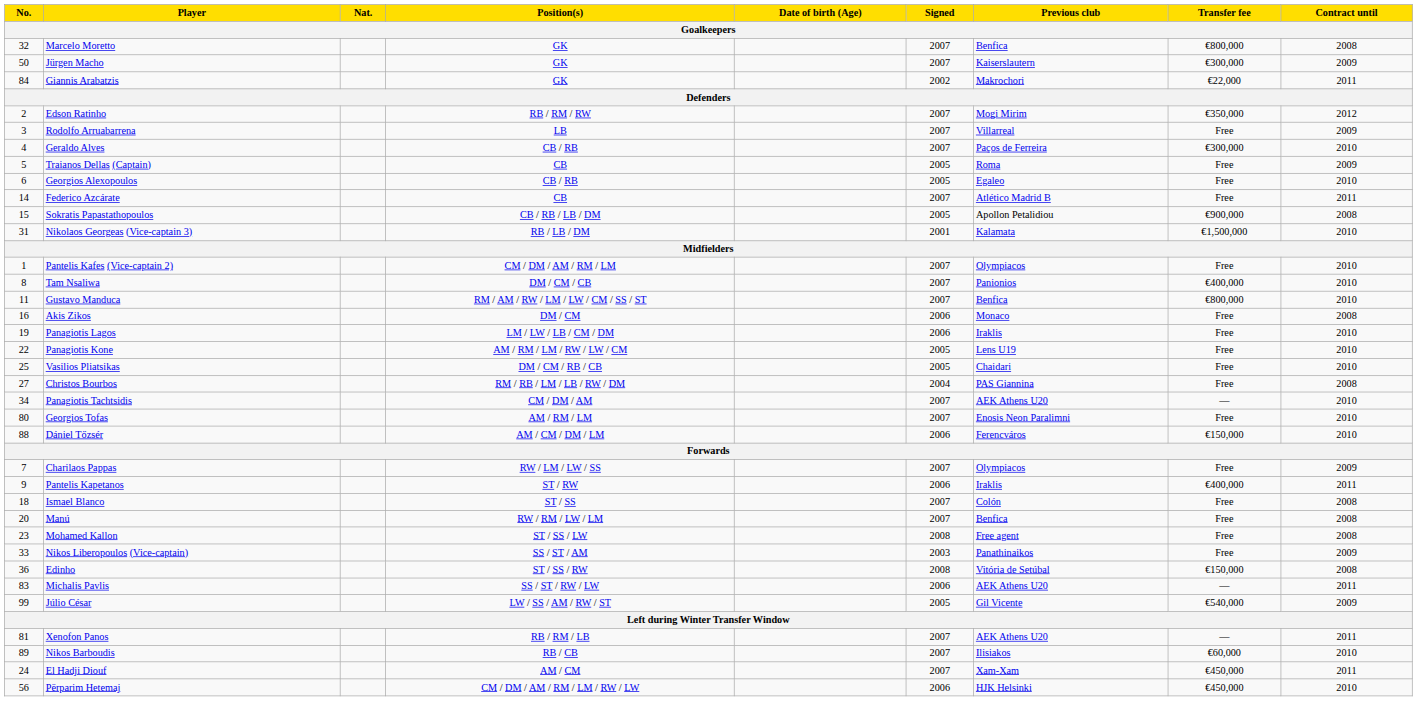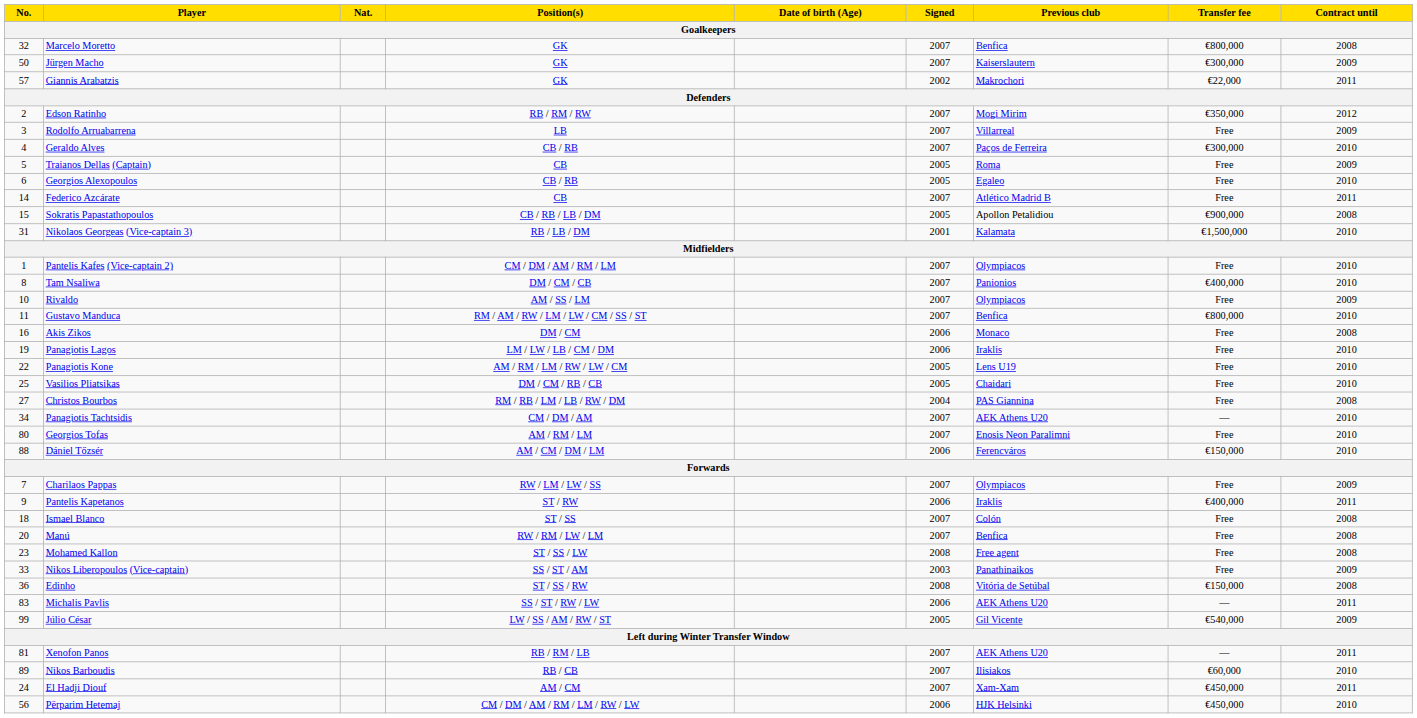Giannis Arabatzis | No.: 84 -> 57
+ row: 10 | Rivaldo | AM / SS / LM | 2007 | Olympiacos | Free | 2009
